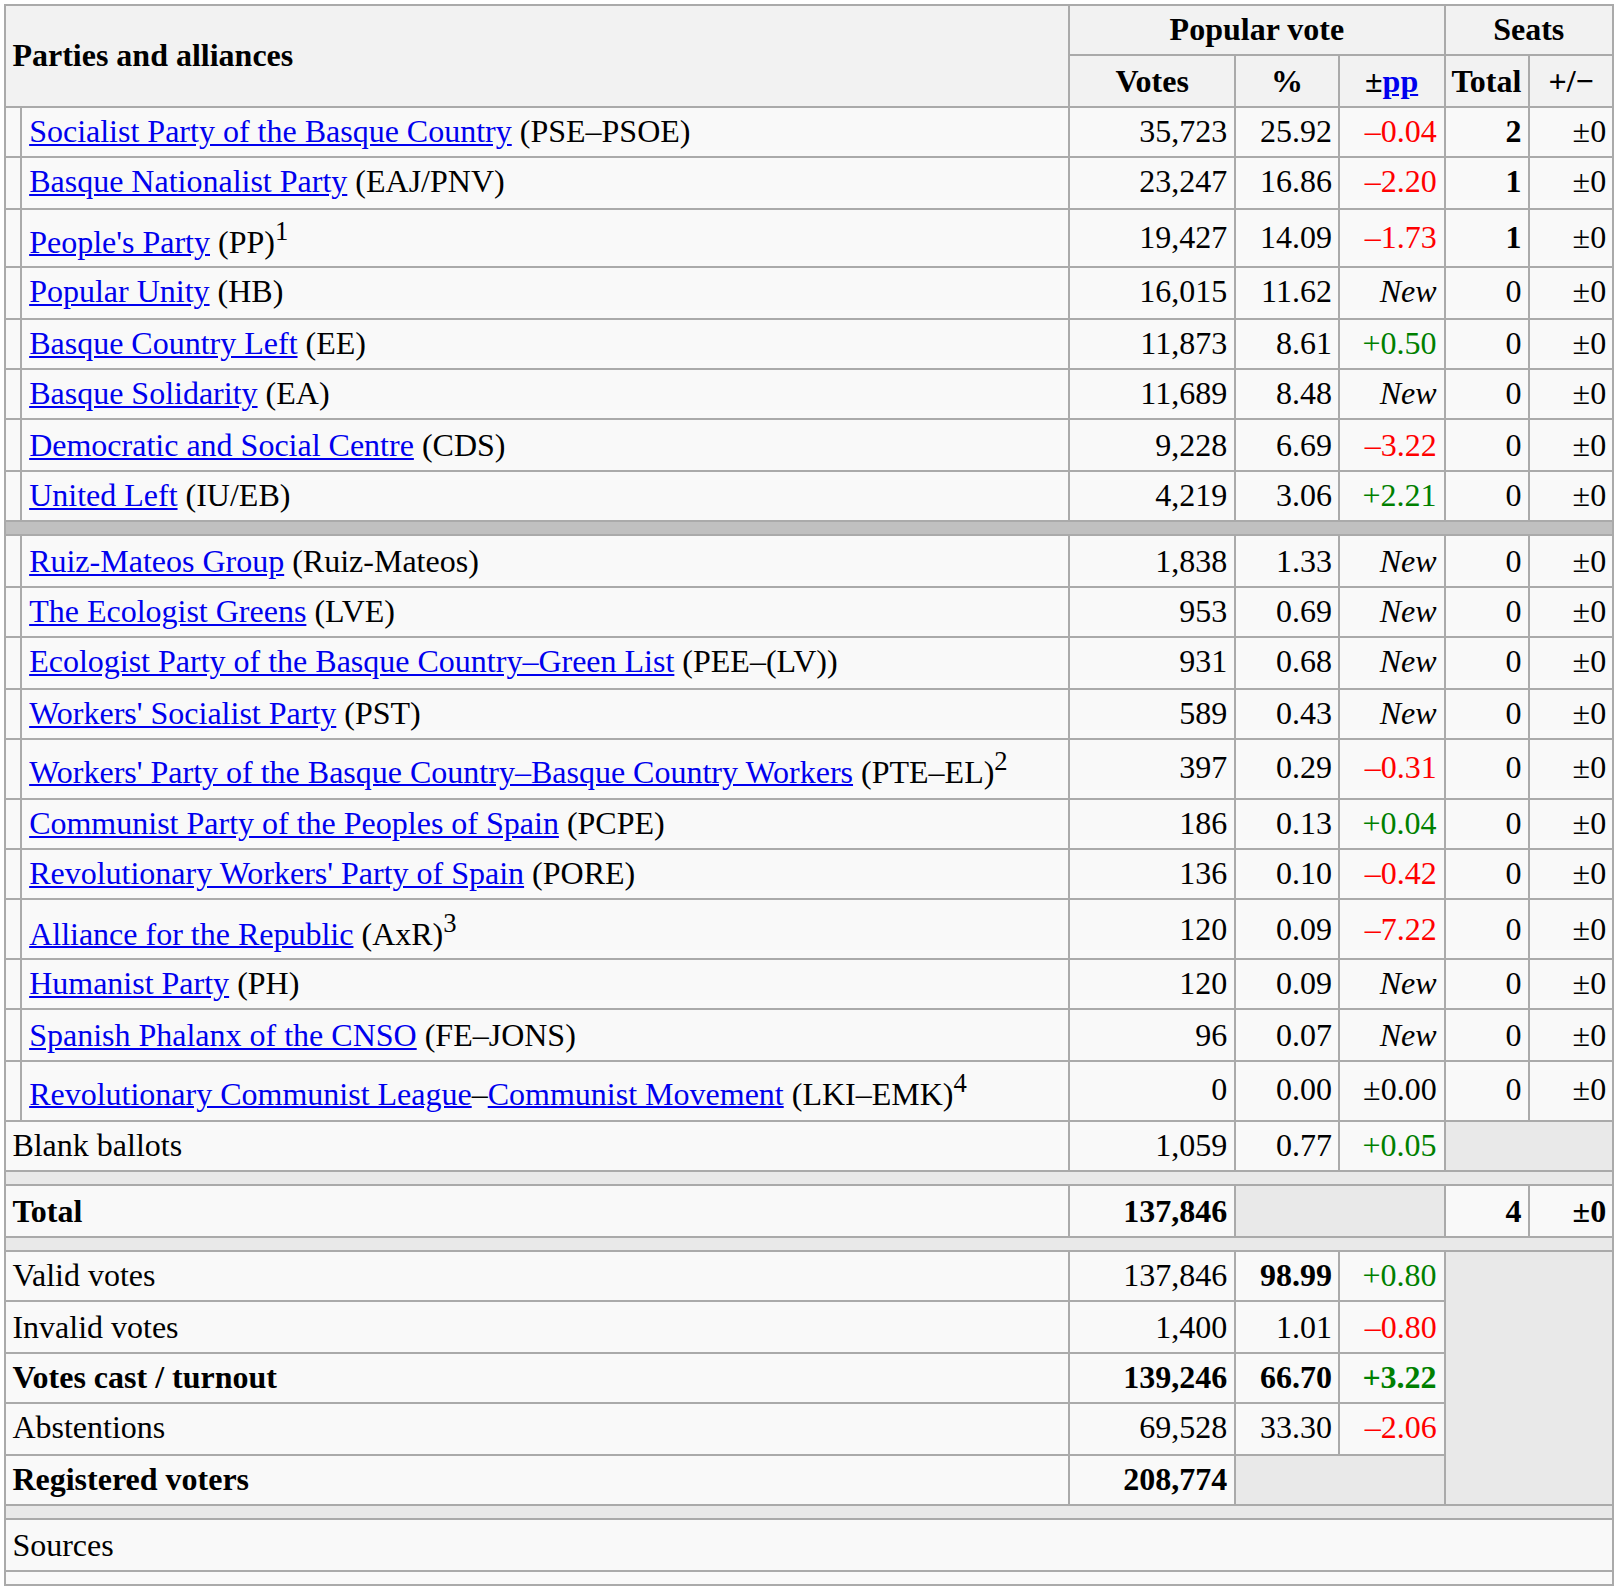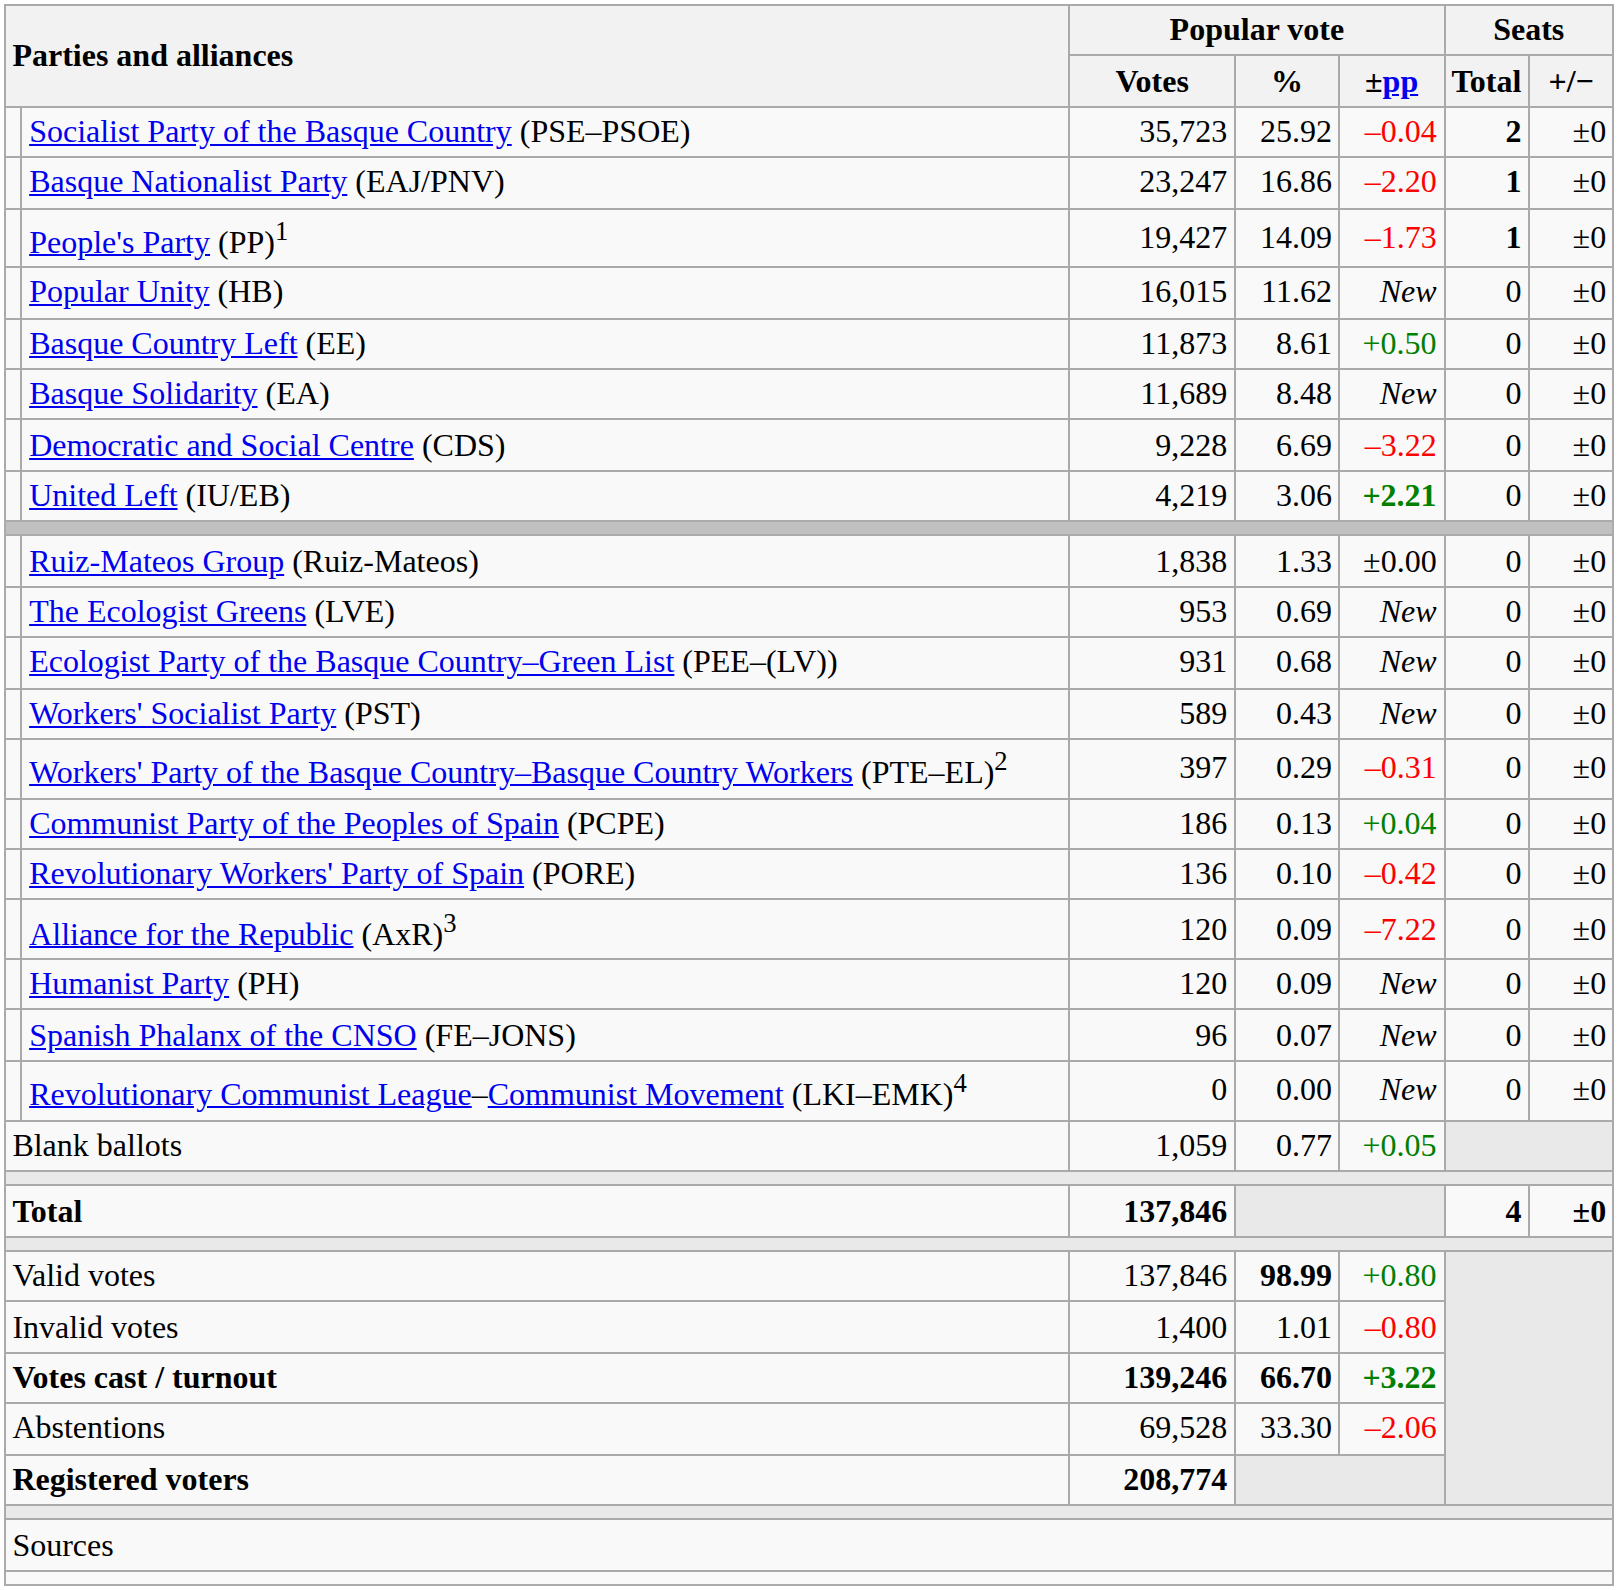United Left (IU/EB) | Popular vote / ±pp: normal -> bold
Ruiz-Mateos Group (Ruiz-Mateos) | Popular vote / ±pp: New -> ±0.00
Revolutionary Communist League–Communist Movement (LKI–EMK)4 | Popular vote / ±pp: ±0.00 -> New
